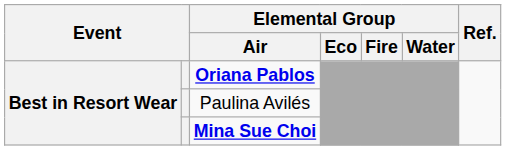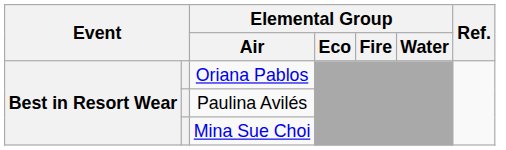Oriana Pablos | Elemental Group / Air: bold -> normal
Mina Sue Choi | Elemental Group / Air: bold -> normal
